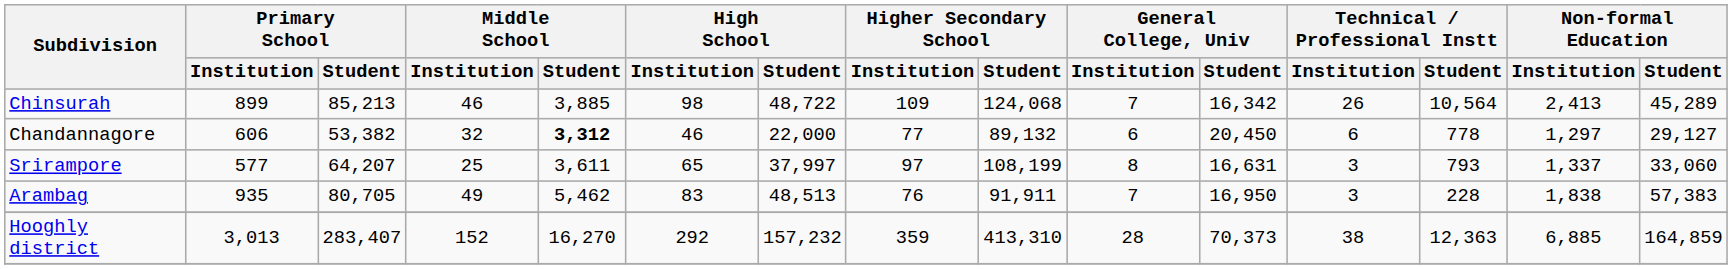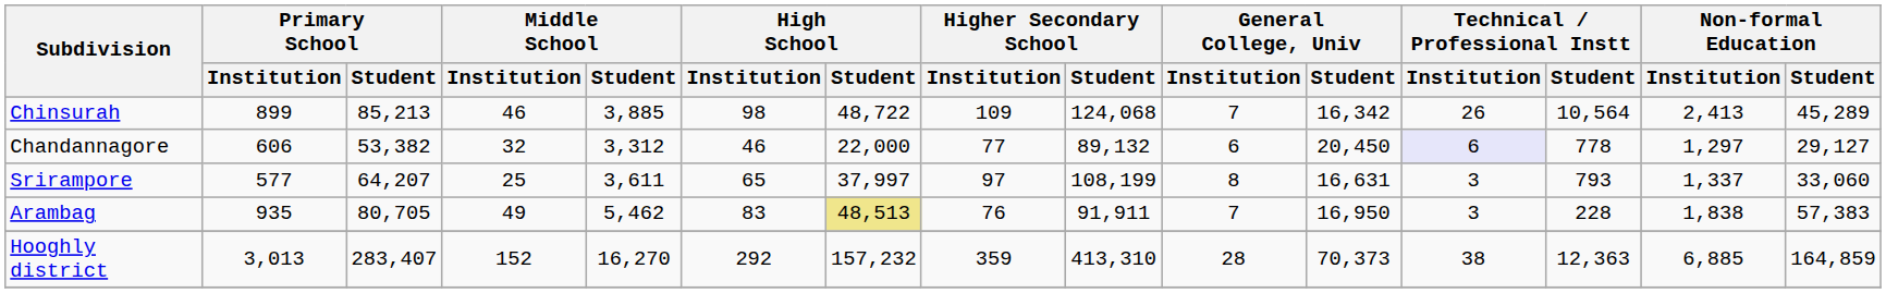Chandannagore | Middle School / Student: bold -> normal
Chandannagore | Technical / Professional Instt / Institution: no background -> lavender background
Arambag | High School / Student: no background -> khaki background
